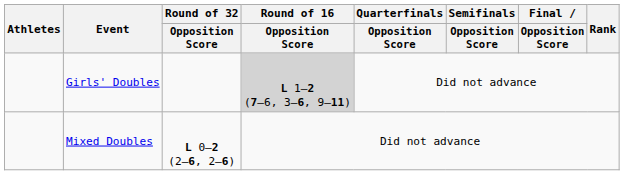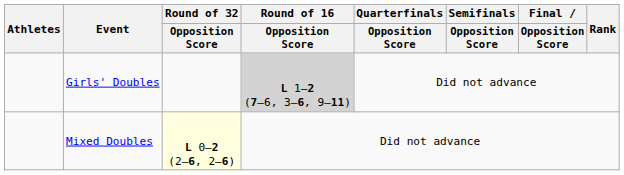Mixed Doubles | Round of 32 / Opposition Score: no background -> lightyellow background
